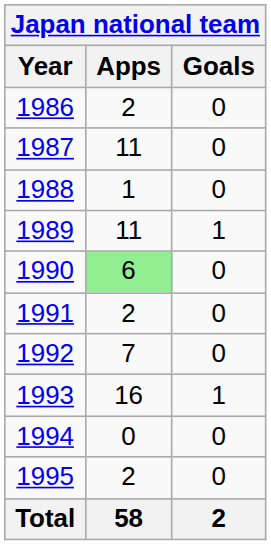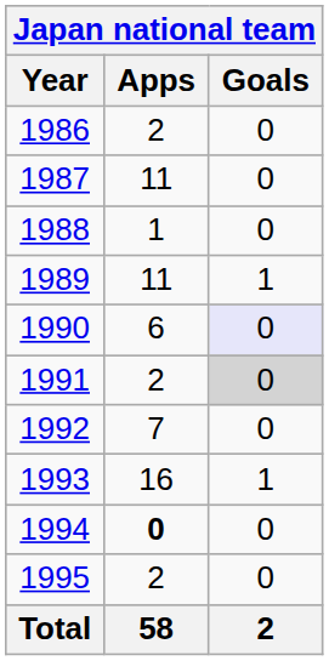1990 | Apps: lightgreen background -> no background
1990 | Goals: no background -> lavender background
1991 | Goals: no background -> lightgrey background
1994 | Apps: normal -> bold
